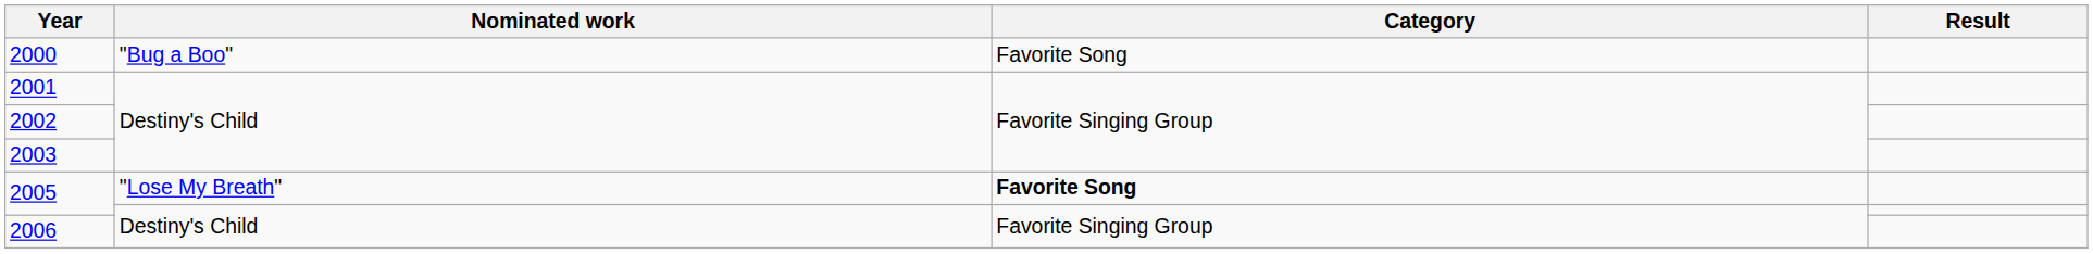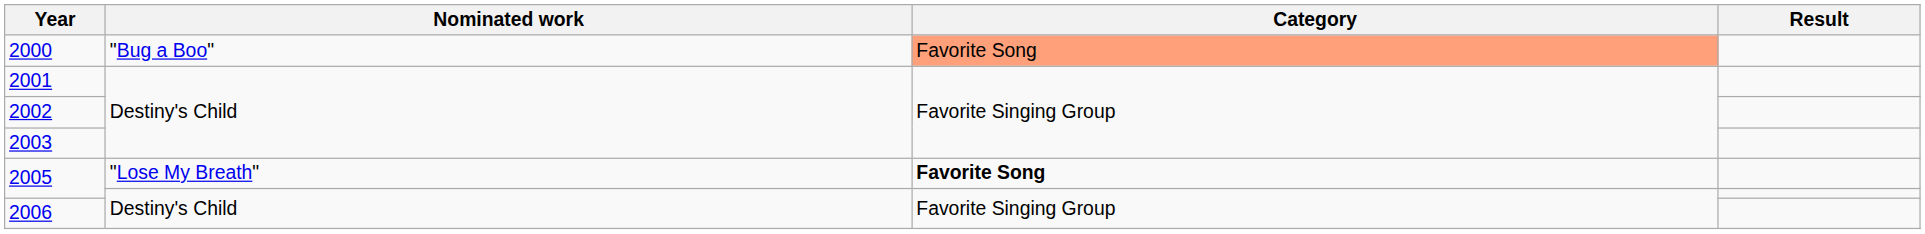2000 | Category: no background -> lightsalmon background
